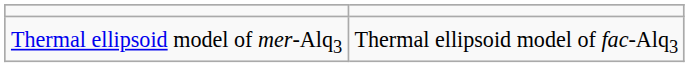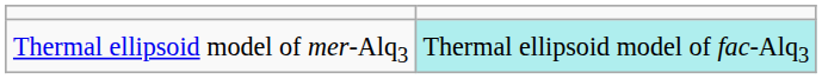Thermal ellipsoid model of mer-Alq3 | column 2: no background -> paleturquoise background
